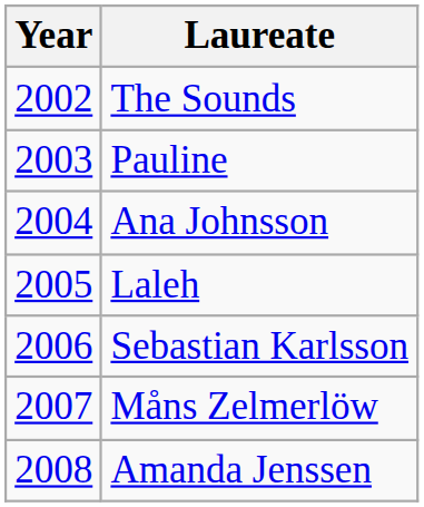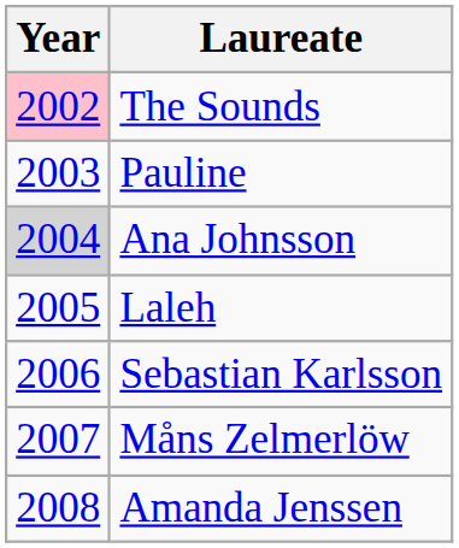The Sounds | Year: no background -> pink background
Ana Johnsson | Year: no background -> lightgrey background
